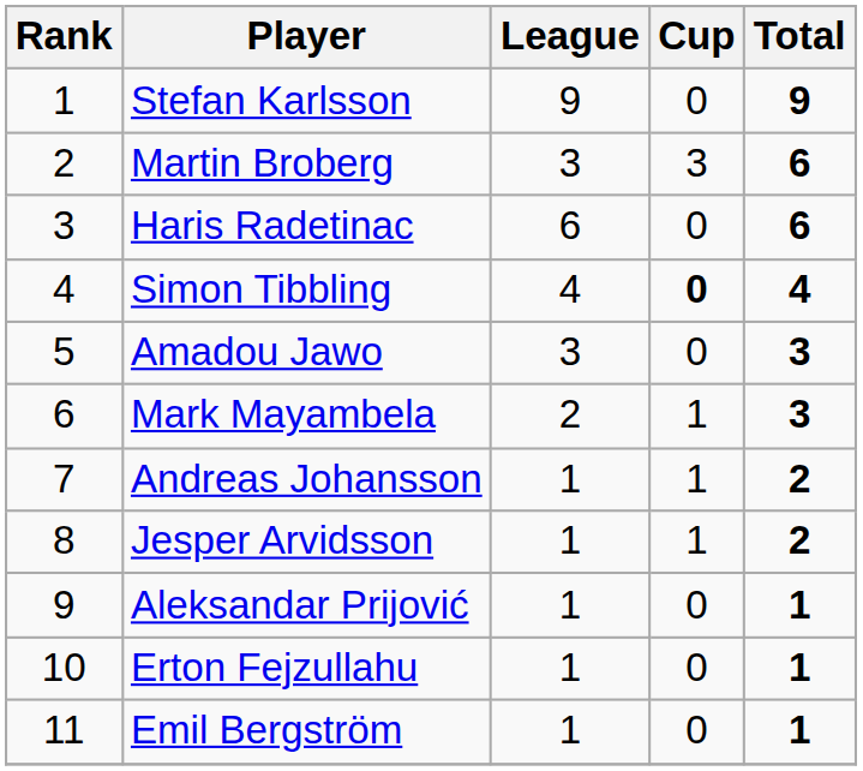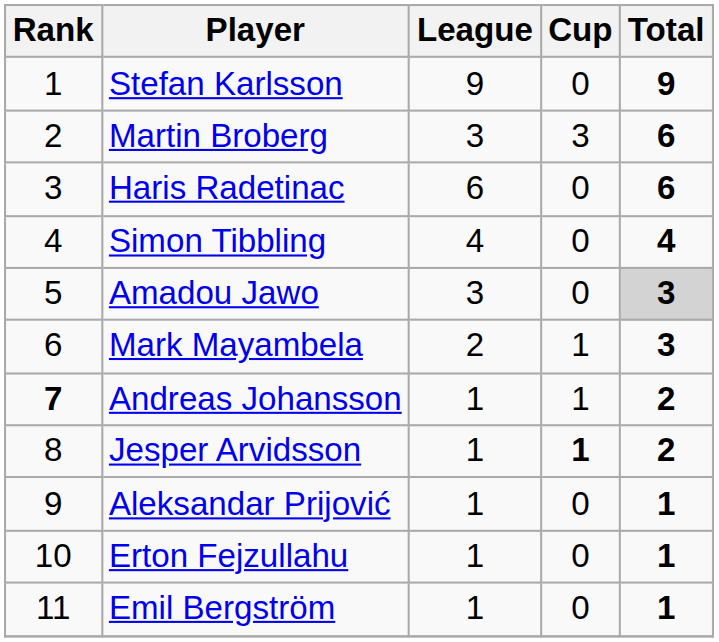Simon Tibbling | Cup: bold -> normal
Amadou Jawo | Total: no background -> lightgrey background
Andreas Johansson | Rank: normal -> bold
Jesper Arvidsson | Cup: normal -> bold
